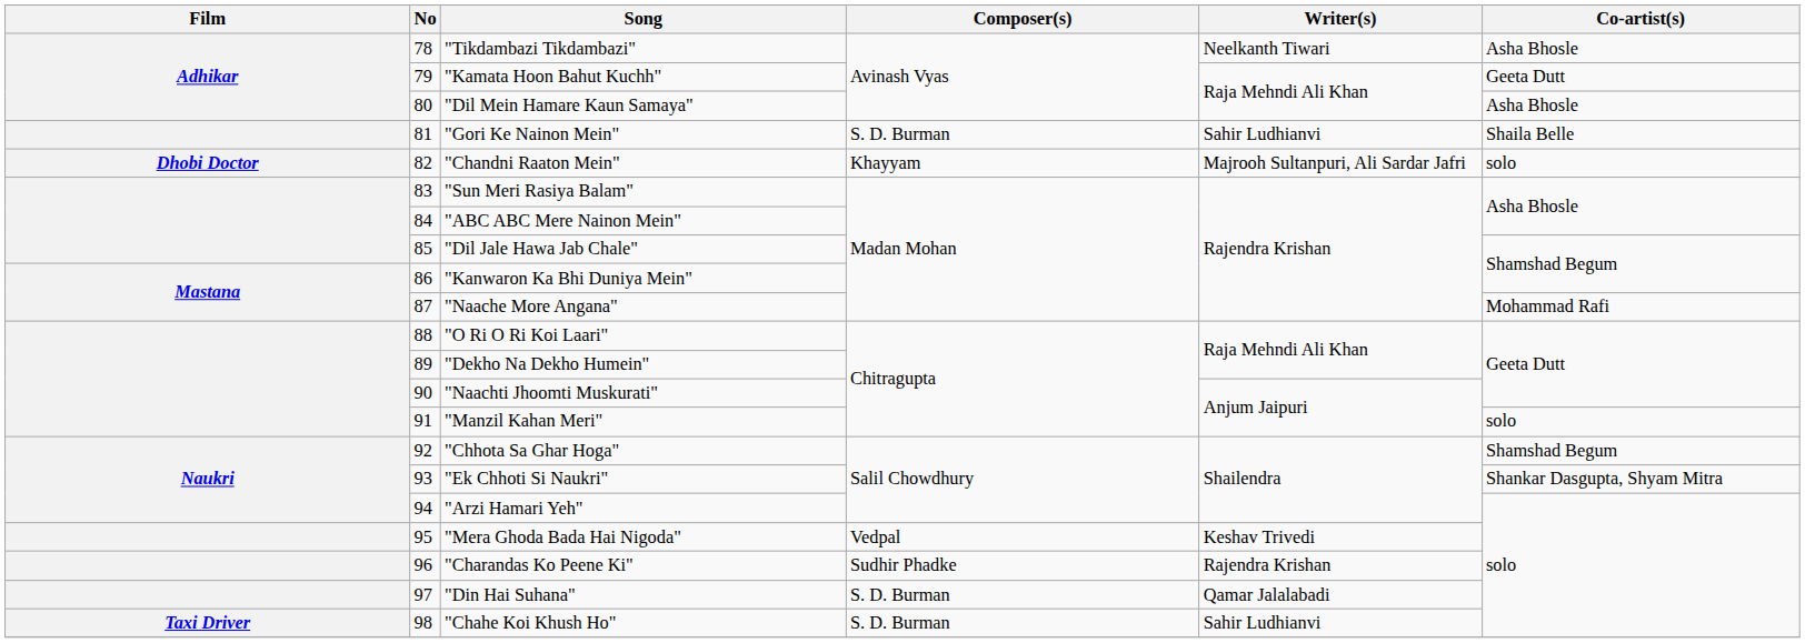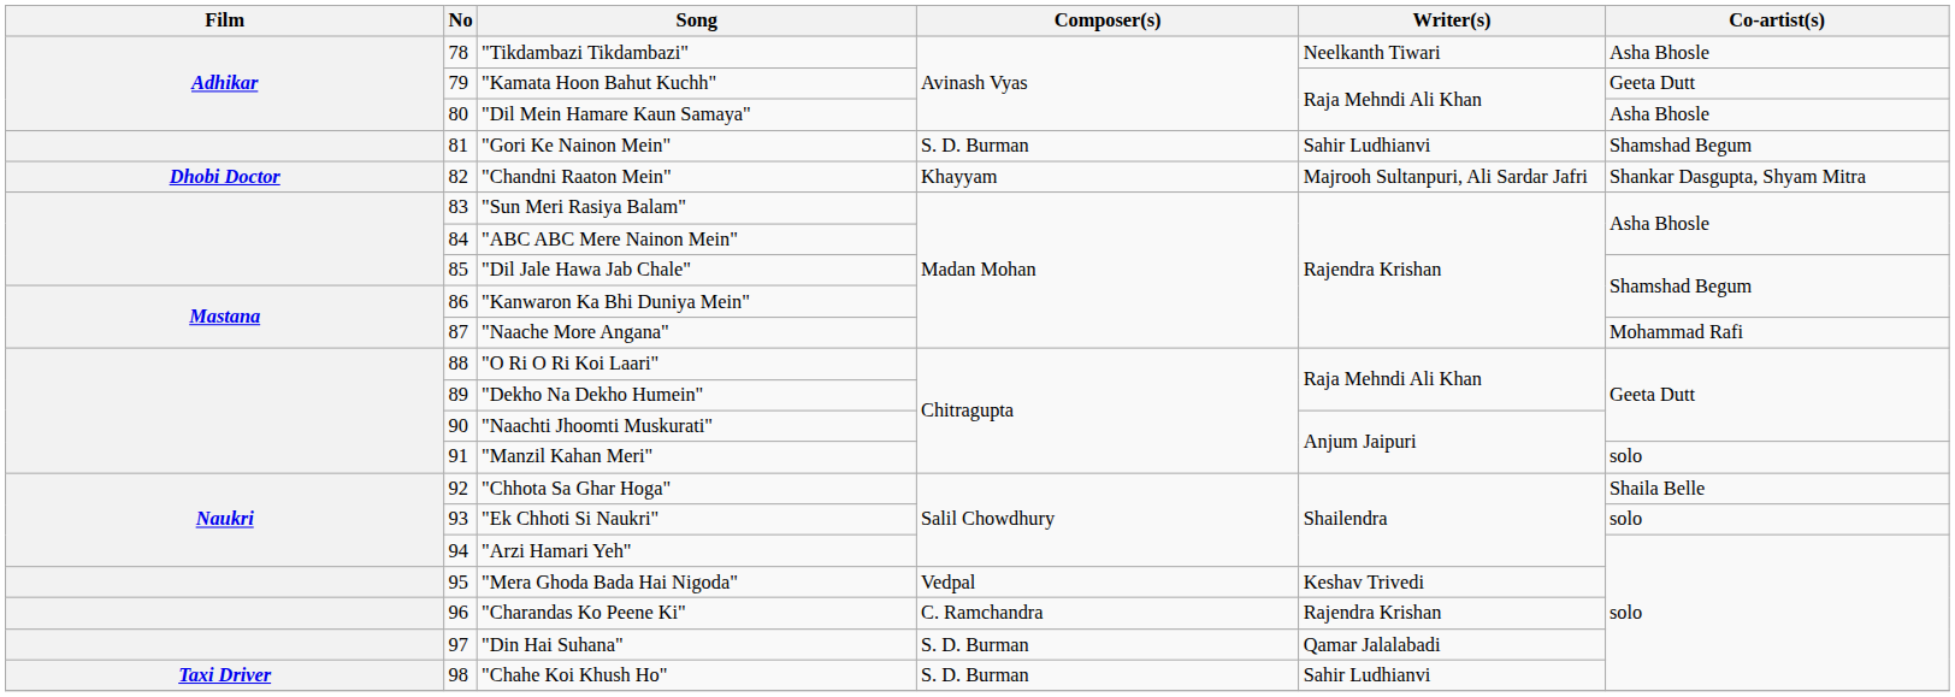"Gori Ke Nainon Mein" | Co-artist(s): Shaila Belle -> Shamshad Begum
"Chandni Raaton Mein" | Co-artist(s): solo -> Shankar Dasgupta, Shyam Mitra
"Chhota Sa Ghar Hoga" | Co-artist(s): Shamshad Begum -> Shaila Belle
"Ek Chhoti Si Naukri" | Co-artist(s): Shankar Dasgupta, Shyam Mitra -> solo
"Charandas Ko Peene Ki" | Composer(s): Sudhir Phadke -> C. Ramchandra
